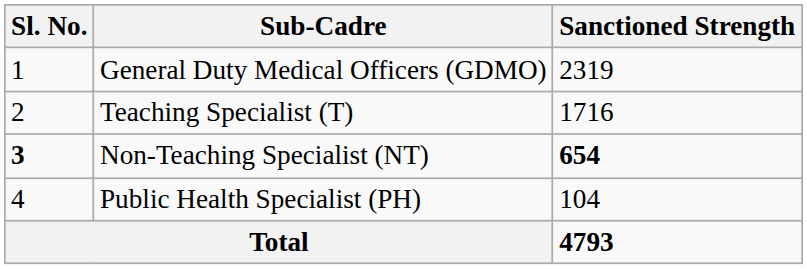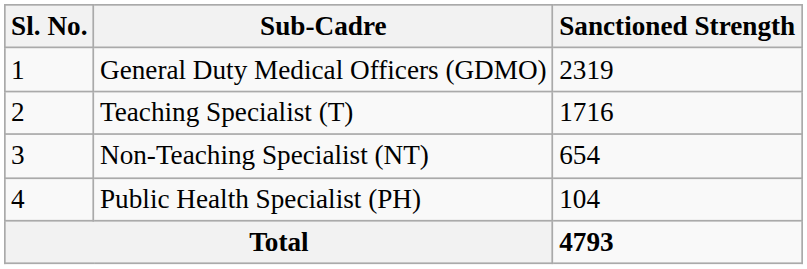Non-Teaching Specialist (NT) | Sl. No.: bold -> normal
Non-Teaching Specialist (NT) | Sanctioned Strength: bold -> normal
